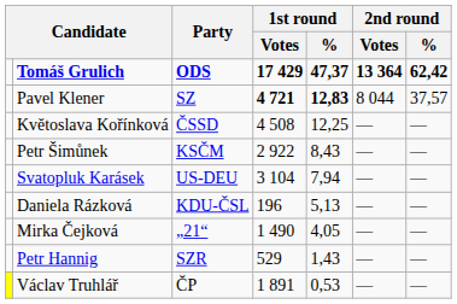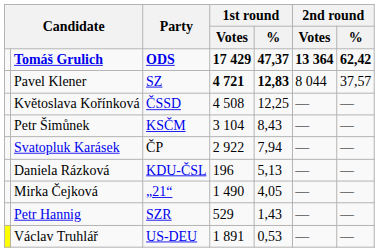Petr Šimůnek | 1st round / Votes: 2 922 -> 3 104
Svatopluk Karásek | Party: US-DEU -> ČP
Svatopluk Karásek | 1st round / Votes: 3 104 -> 2 922
Václav Truhlář | Party: ČP -> US-DEU
